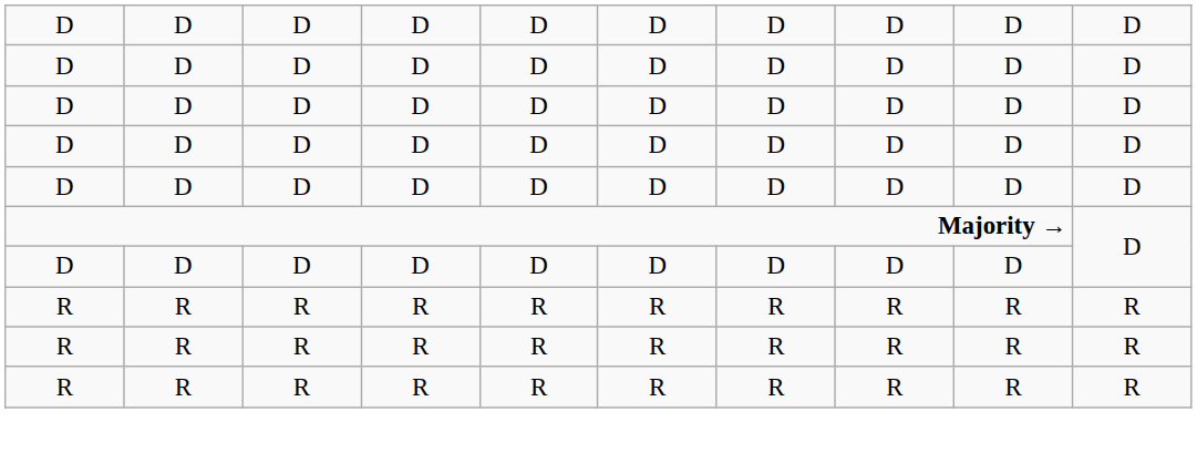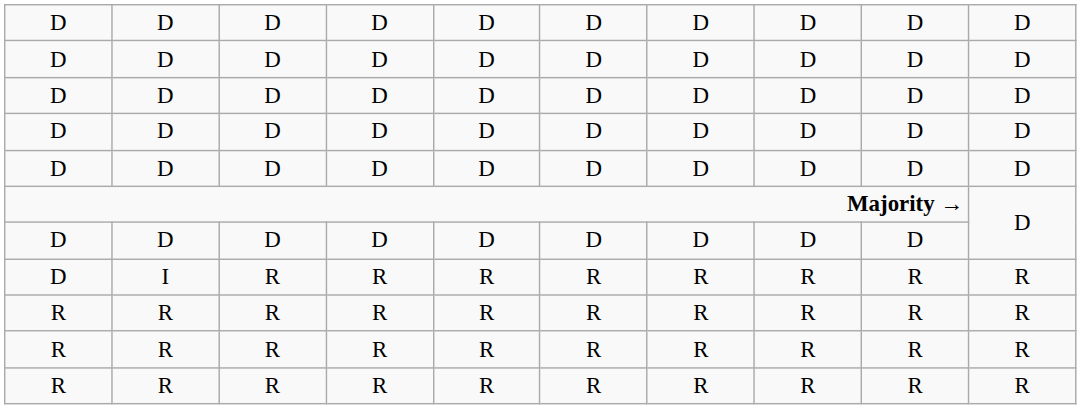+ row: D | I | R | R | R | R | R | R | R | R
